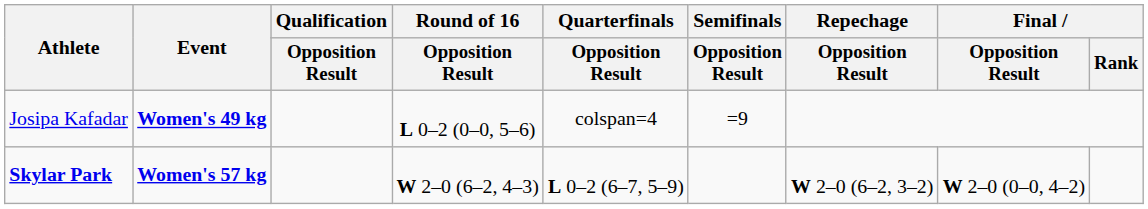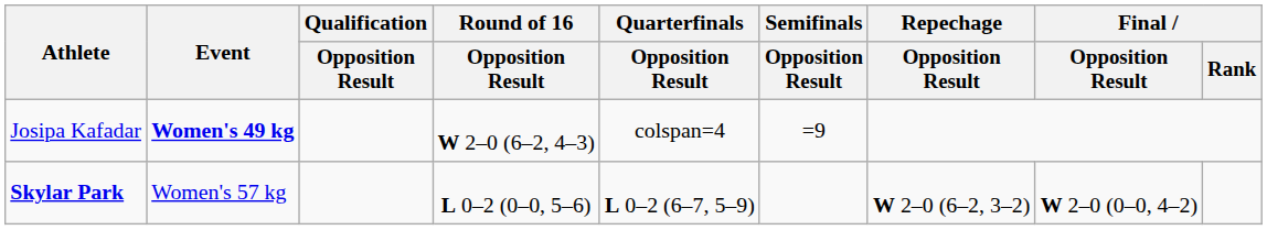Josipa Kafadar | Round of 16 / Opposition Result: L 0–2 (0–0, 5–6) -> W 2–0 (6–2, 4–3)
Skylar Park | Event: bold -> normal
Skylar Park | Round of 16 / Opposition Result: W 2–0 (6–2, 4–3) -> L 0–2 (0–0, 5–6)
